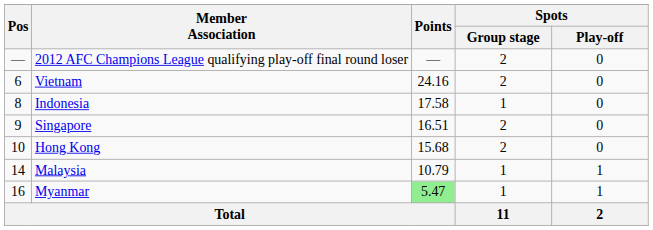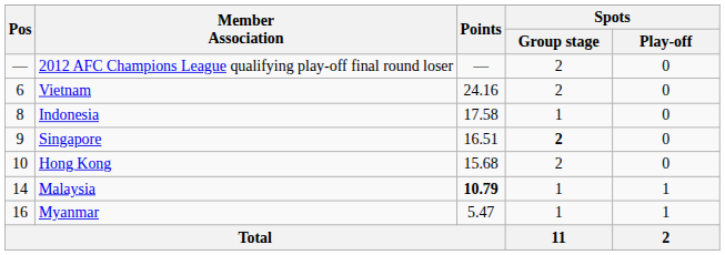Singapore | Spots / Group stage: normal -> bold
Malaysia | Points: normal -> bold
Myanmar | Points: lightgreen background -> no background
